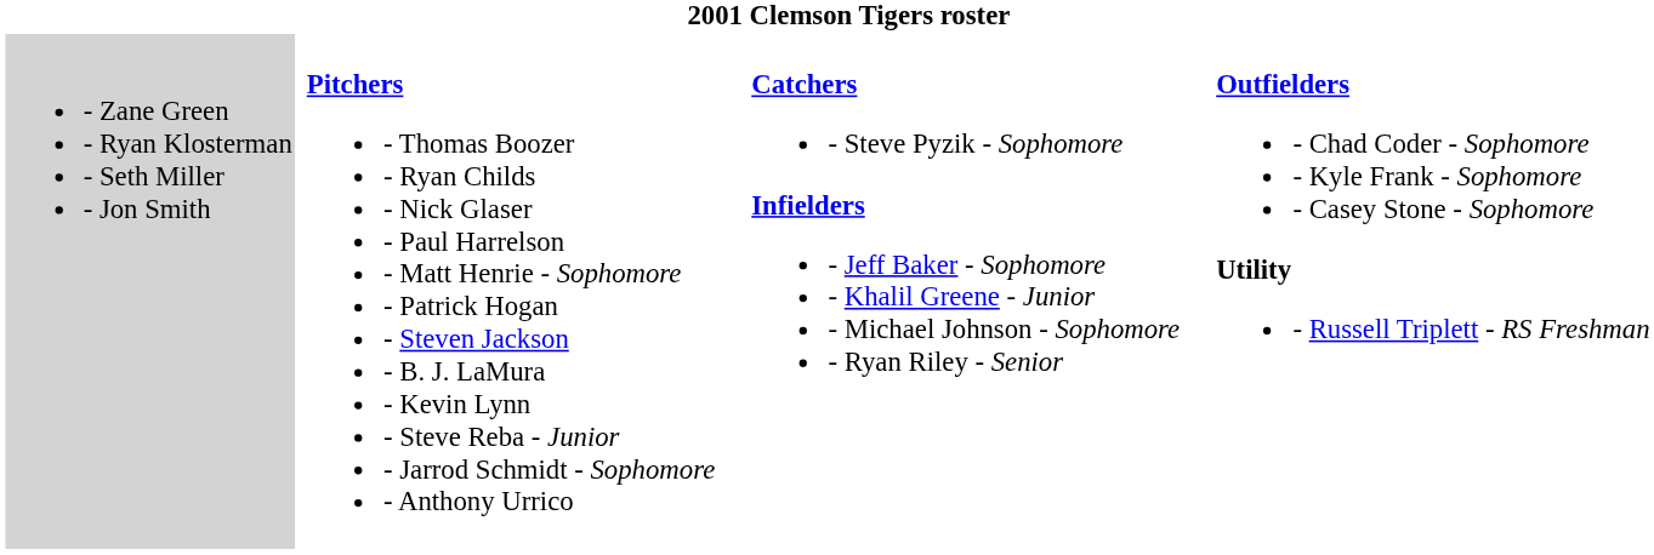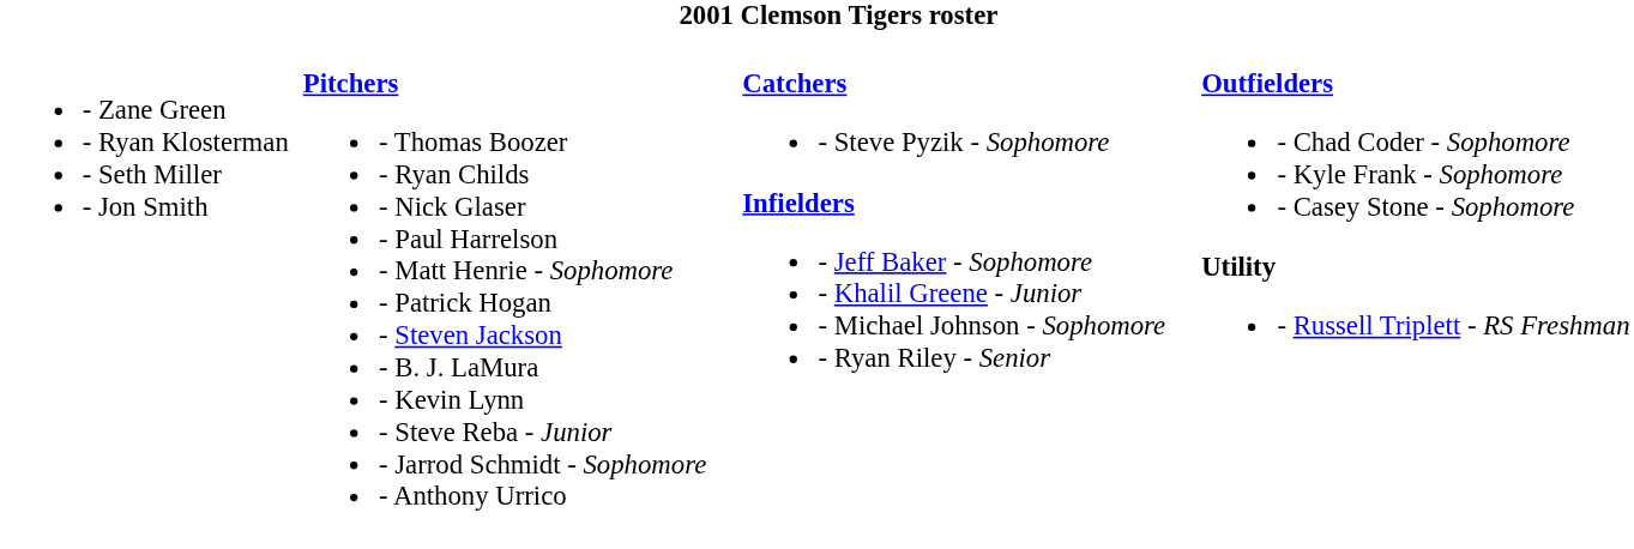- Zane Green - Ryan Klosterman - Seth Miller - Jon Smith | column 1: lightgrey background -> no background
